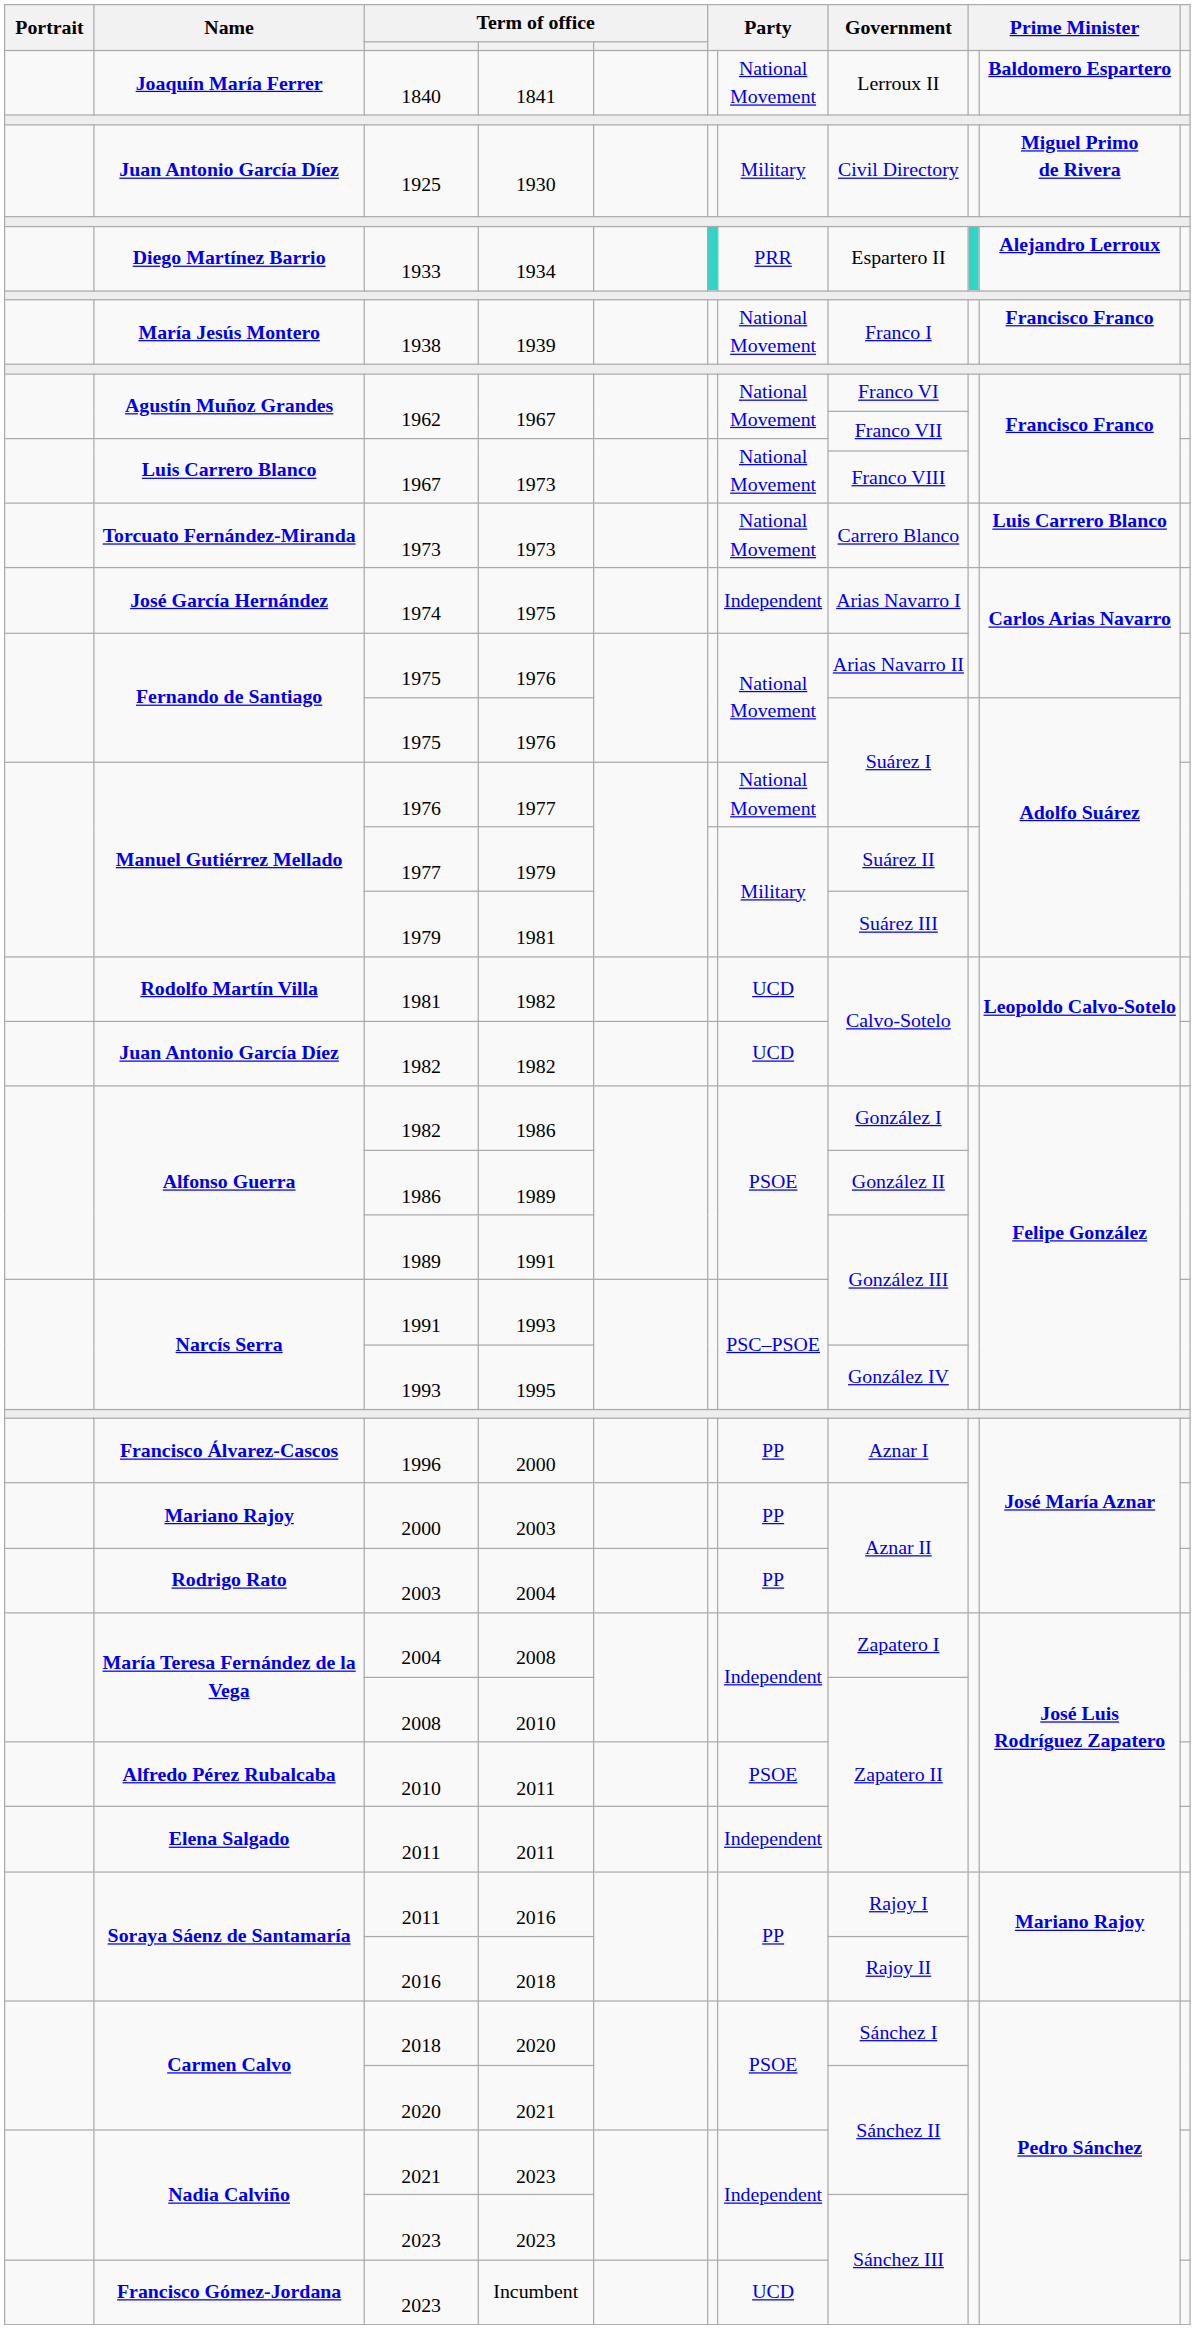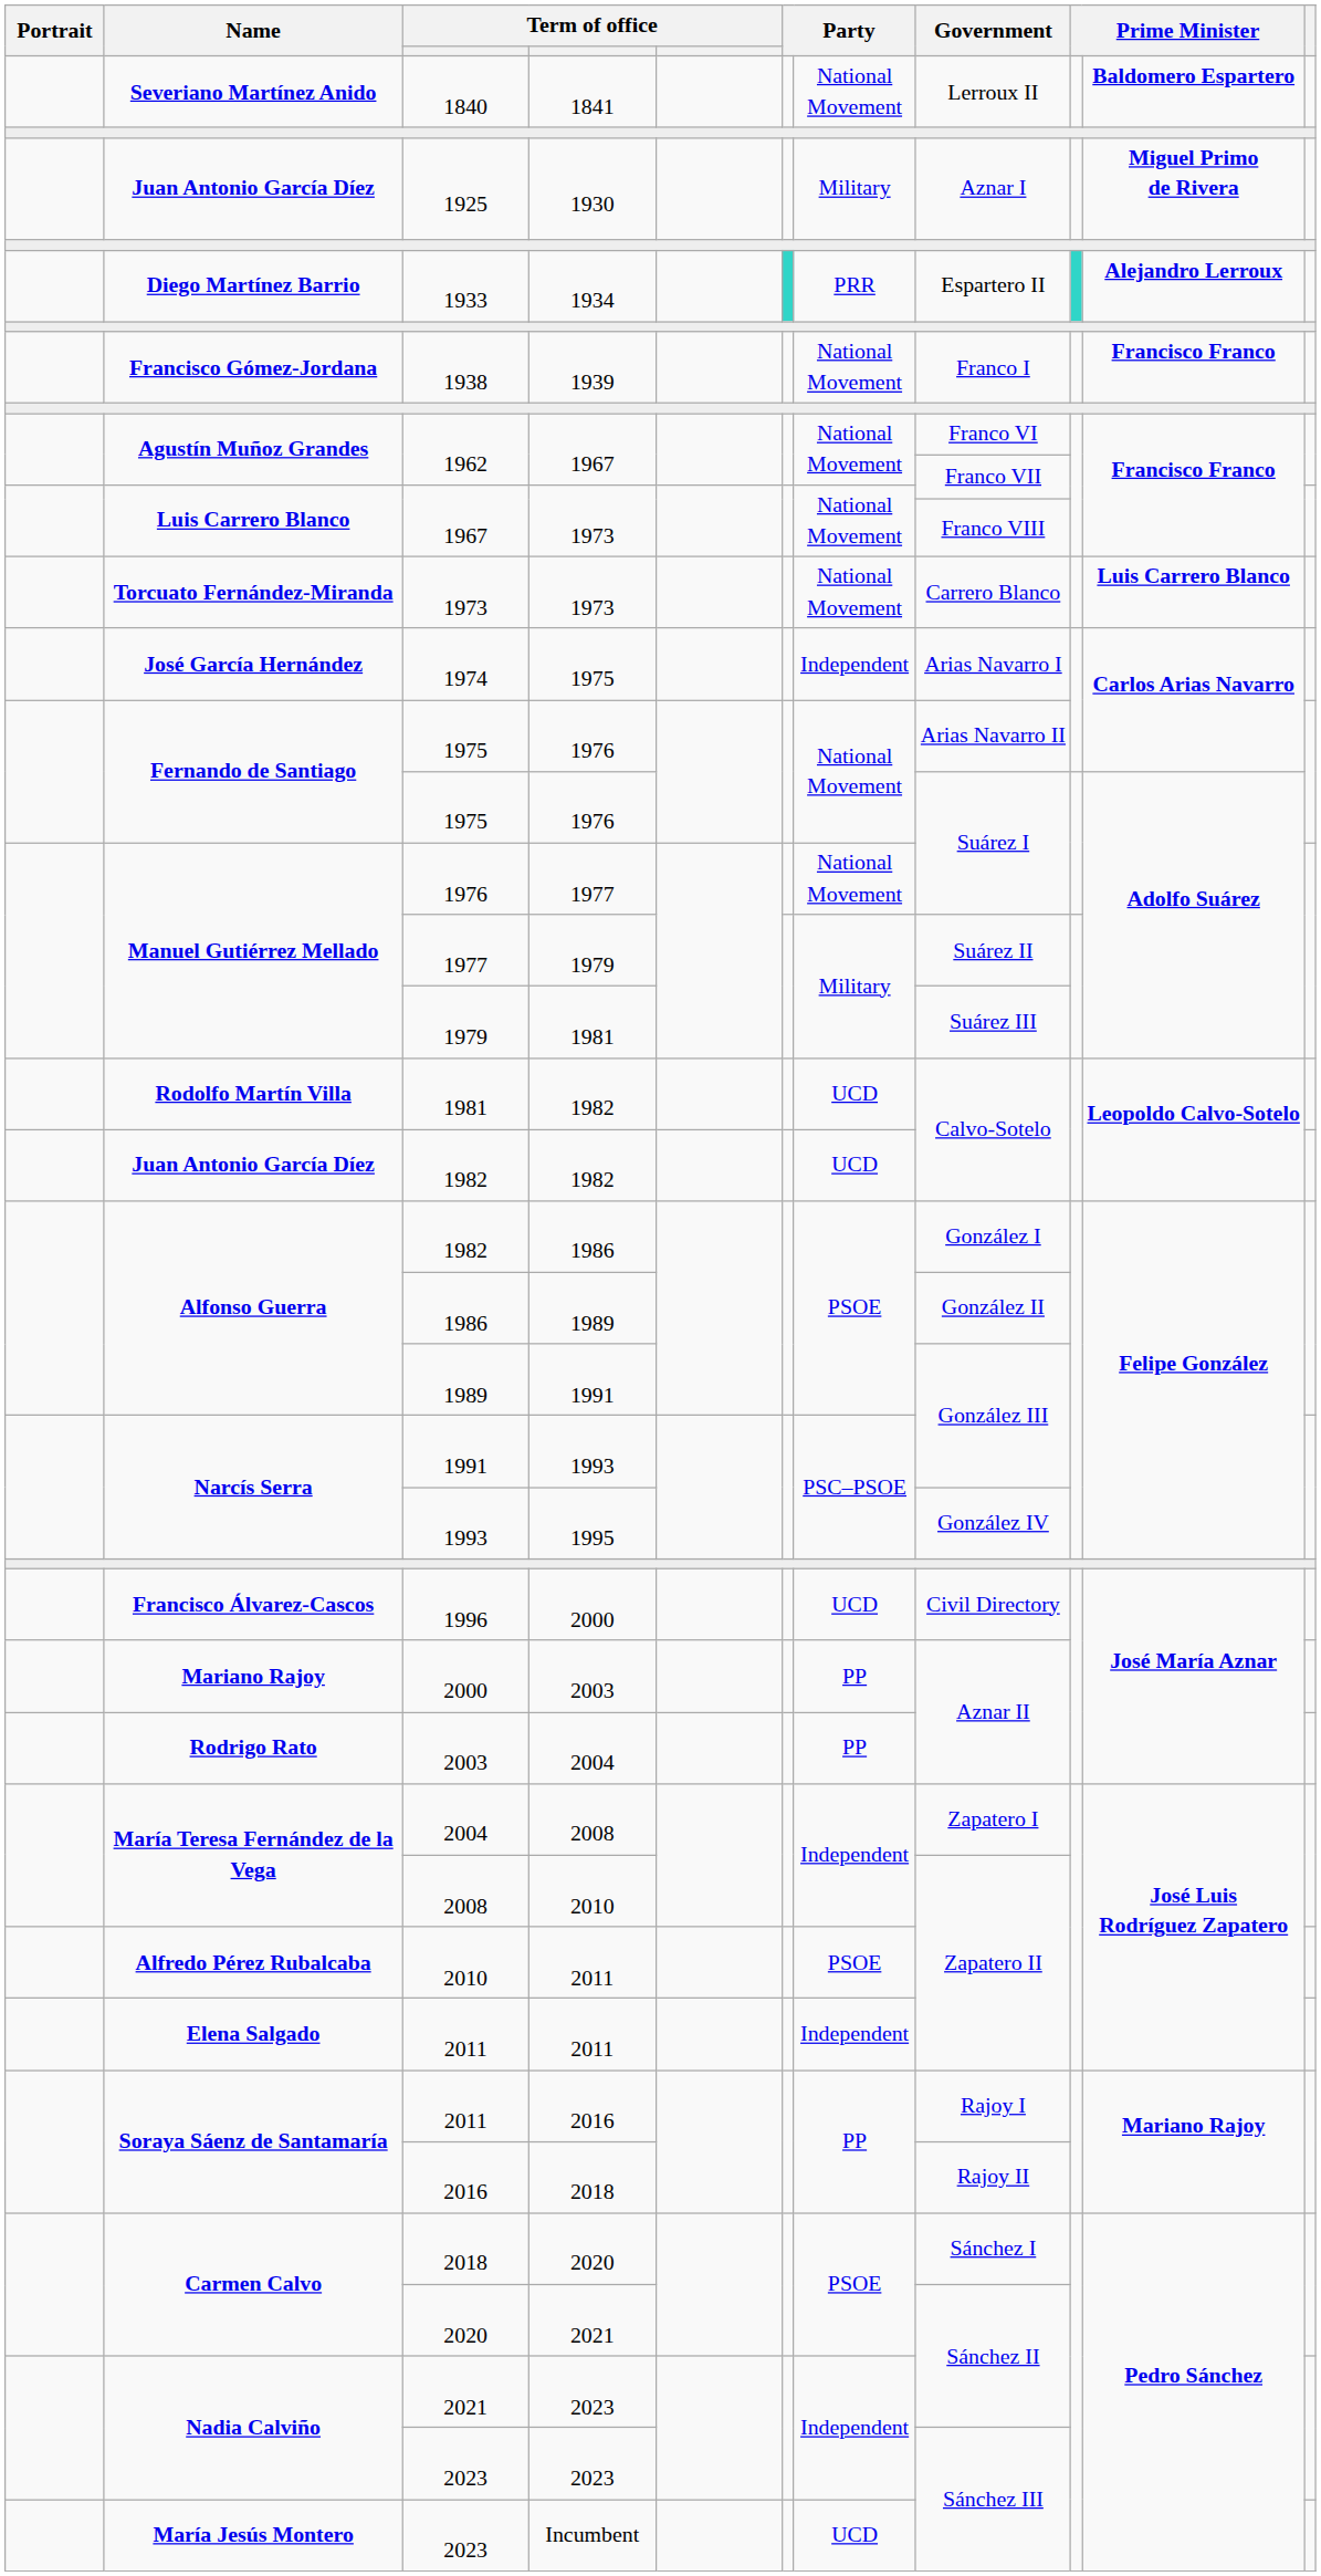1840 | Name: Joaquín María Ferrer -> Severiano Martínez Anido
1925 | Government: Civil Directory -> Aznar I
1938 | Name: María Jesús Montero -> Francisco Gómez-Jordana
1996 | column 7: PP -> UCD
1996 | Government: Aznar I -> Civil Directory
2023 / Incumbent | Name: Francisco Gómez-Jordana -> María Jesús Montero
